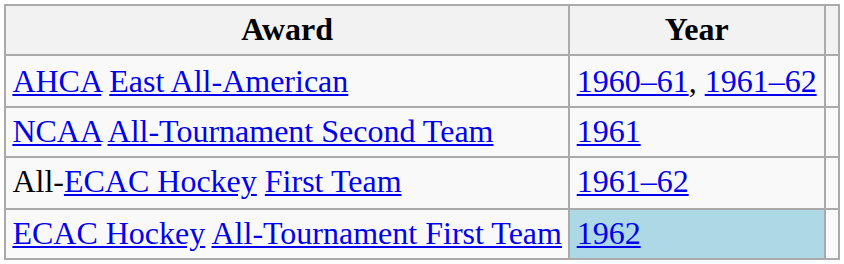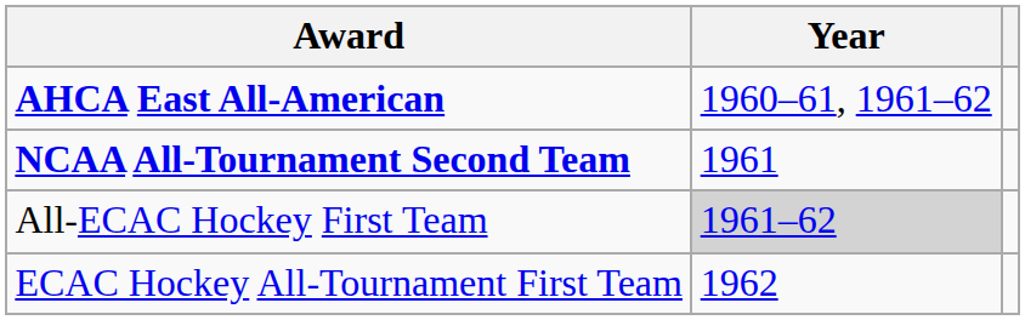row 2 | Award: normal -> bold
row 3 | Award: normal -> bold
row 4 | Year: no background -> lightgrey background
row 5 | Year: lightblue background -> no background
